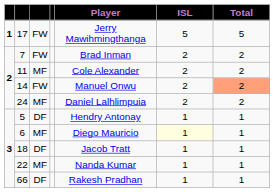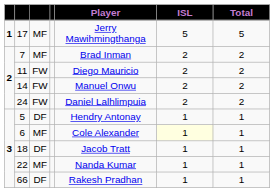17 | column 3: FW -> MF
7 | column 3: FW -> MF
11 | column 3: MF -> FW
11 | Player: Cole Alexander -> Diego Mauricio
14 | Total: lightsalmon background -> no background
24 | column 3: MF -> FW
6 | Player: Diego Mauricio -> Cole Alexander
